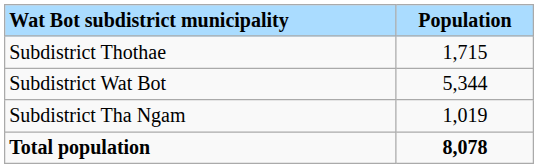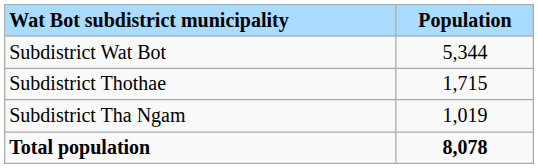rows swapped: Subdistrict Wat Bot <-> Subdistrict Thothae
